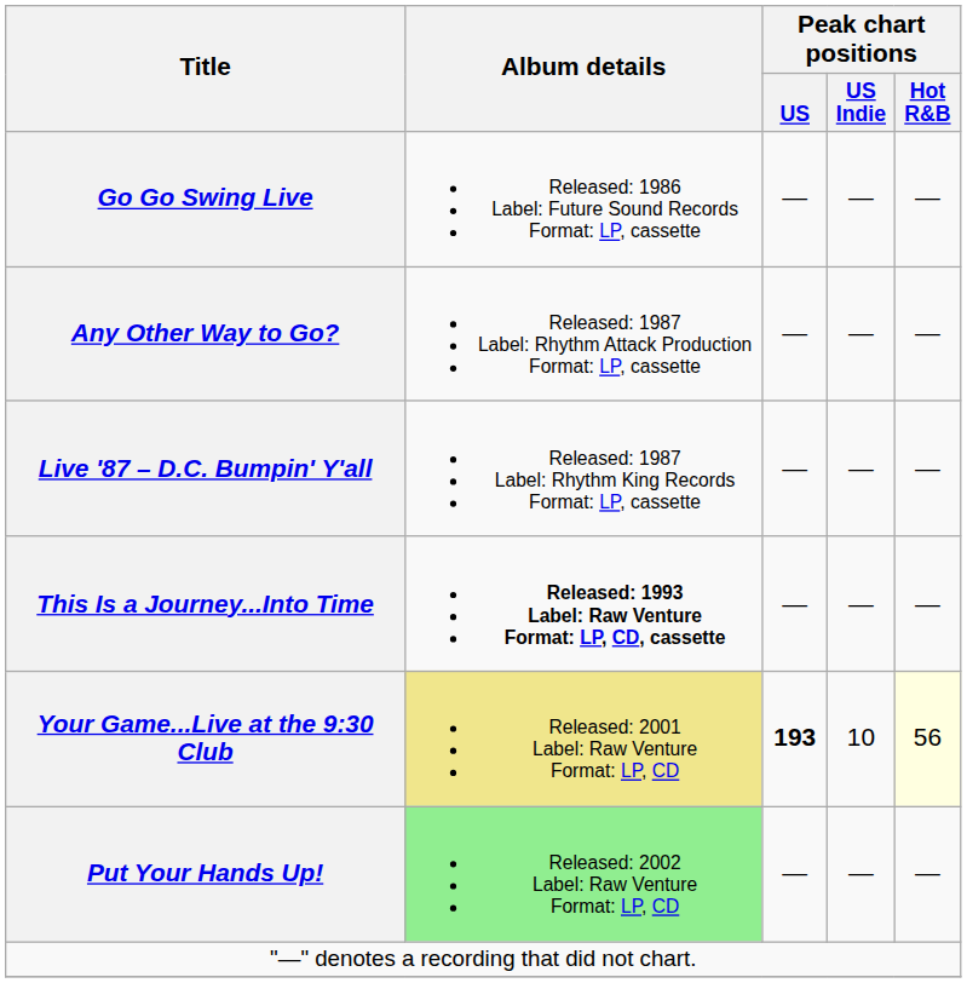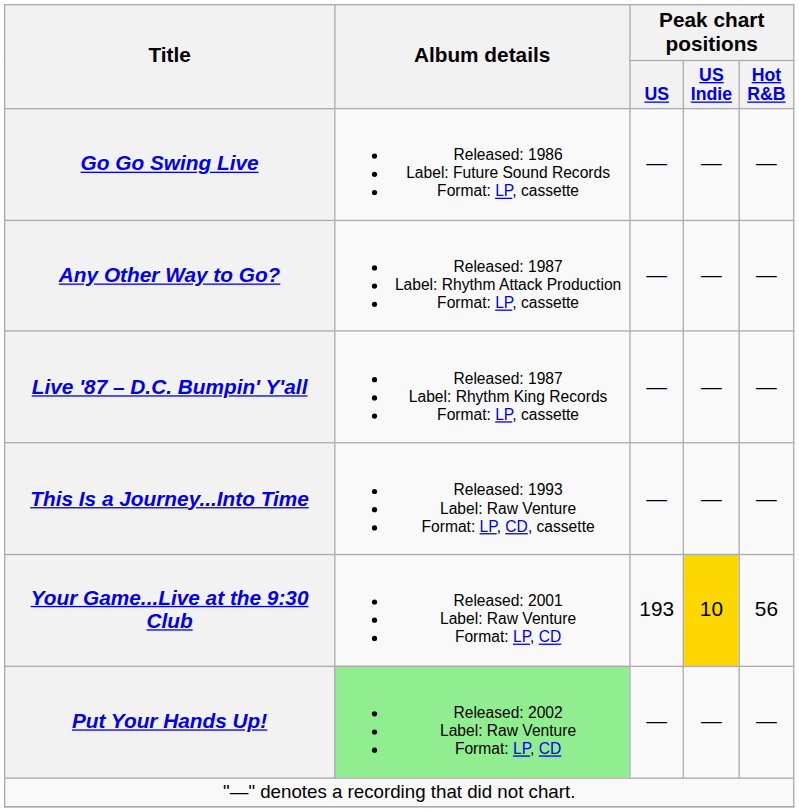This Is a Journey...Into Time | Album details: bold -> normal
Your Game...Live at the 9:30 Club | Album details: khaki background -> no background
Your Game...Live at the 9:30 Club | Peak chart positions / US: bold -> normal
Your Game...Live at the 9:30 Club | Peak chart positions / US Indie: no background -> gold background
Your Game...Live at the 9:30 Club | Peak chart positions / Hot R&B: lightyellow background -> no background
